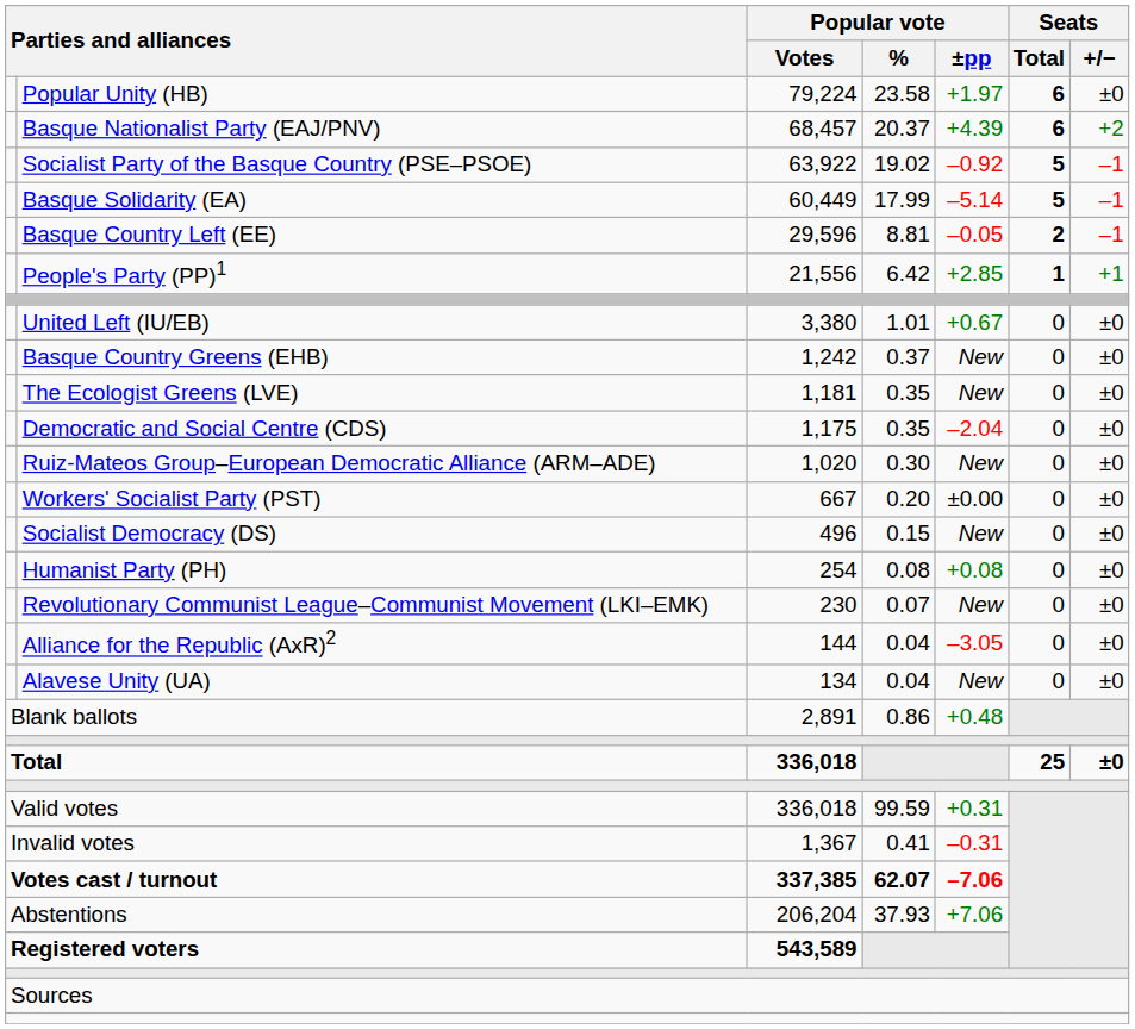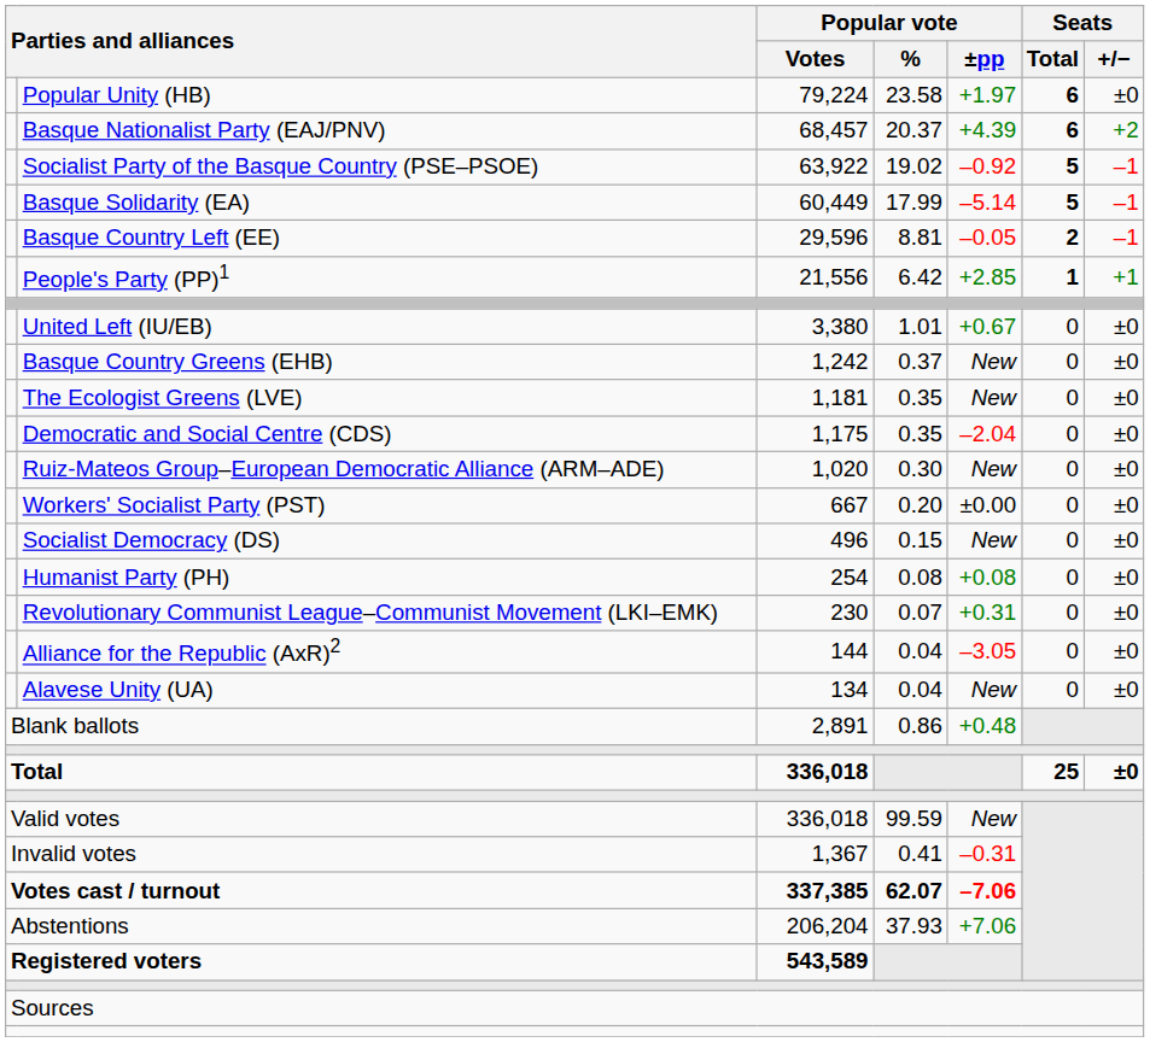Revolutionary Communist League–Communist Movement (LKI–EMK) | Popular vote / ±pp: New -> +0.31
Valid votes | Popular vote / ±pp: +0.31 -> New
